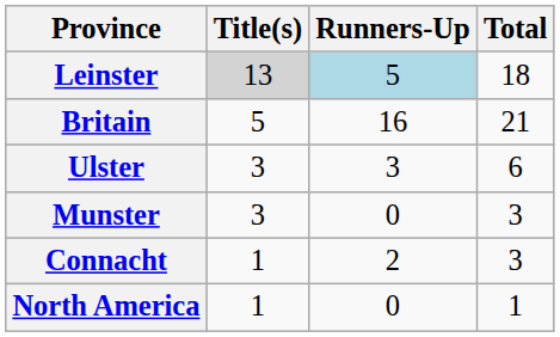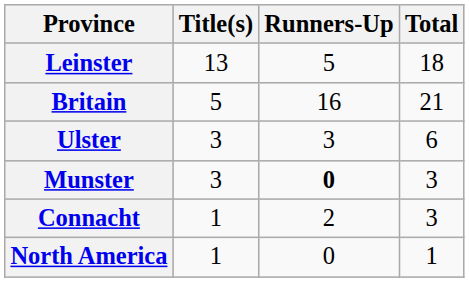Leinster | Title(s): lightgrey background -> no background
Leinster | Runners-Up: lightblue background -> no background
Munster | Runners-Up: normal -> bold
